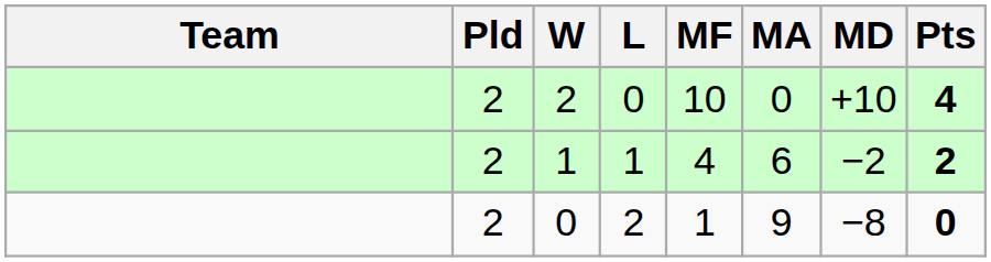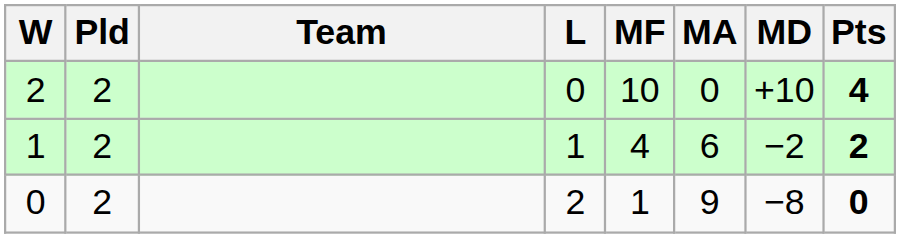columns swapped: Team <-> W
